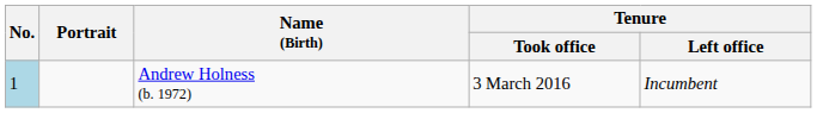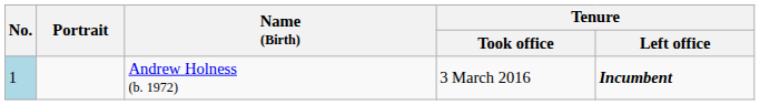Andrew Holness (b. 1972) | Tenure / Left office: normal -> bold
